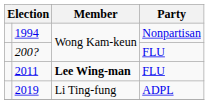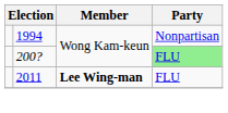200? | Party: no background -> lightgreen background
- row: 2019 | Li Ting-fung | ADPL
